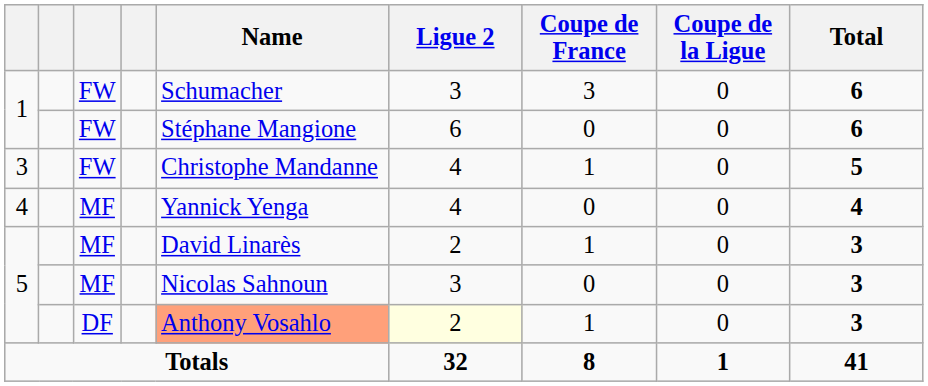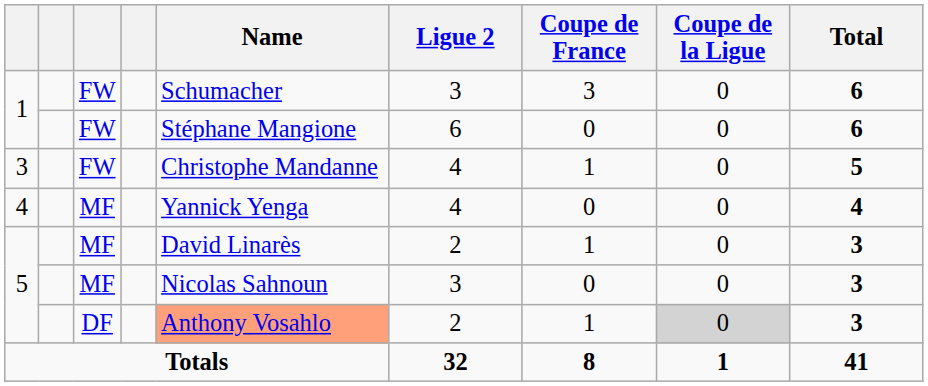5 / DF | Ligue 2: lightyellow background -> no background
5 / DF | Coupe de la Ligue: no background -> lightgrey background
